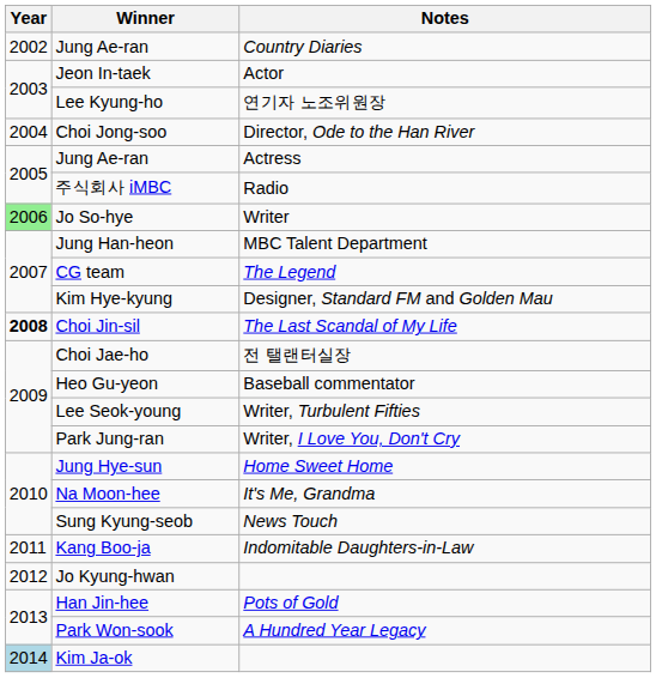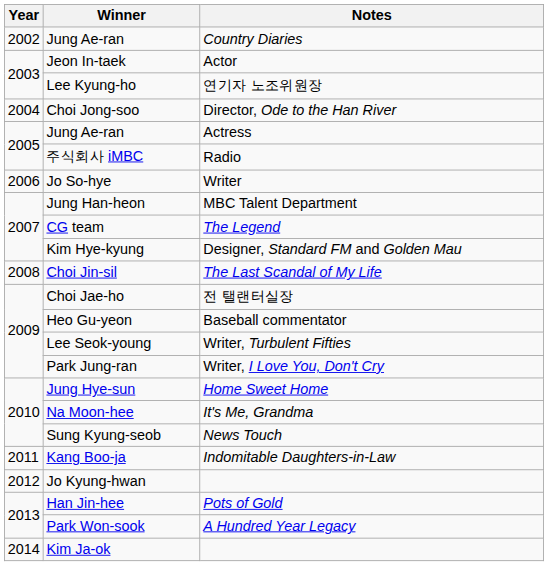Jo So-hye | Year: lightgreen background -> no background
Choi Jin-sil | Year: bold -> normal
Kim Ja-ok | Year: lightblue background -> no background
